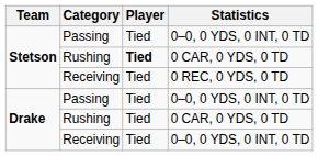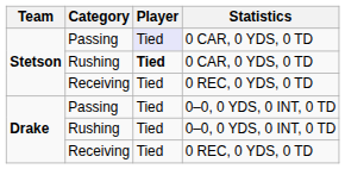Stetson / Passing | Player: no background -> lavender background
Stetson / Passing | Statistics: 0–0, 0 YDS, 0 INT, 0 TD -> 0 CAR, 0 YDS, 0 TD
Drake / Rushing | Statistics: 0 CAR, 0 YDS, 0 TD -> 0–0, 0 YDS, 0 INT, 0 TD
Drake / Receiving | Statistics: 0–0, 0 YDS, 0 INT, 0 TD -> 0 REC, 0 YDS, 0 TD
